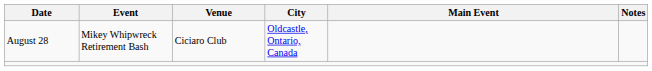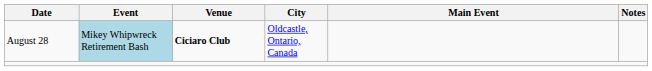August 28 | Event: no background -> lightblue background
August 28 | Venue: normal -> bold
